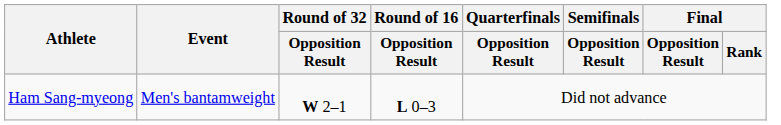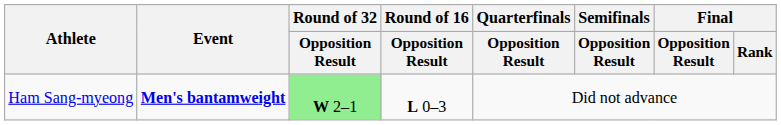Ham Sang-myeong | Event: normal -> bold
Ham Sang-myeong | Round of 32 / Opposition Result: no background -> lightgreen background
